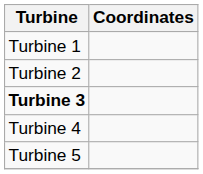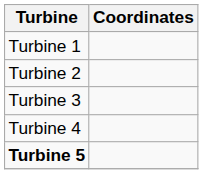Turbine 3 | Turbine: bold -> normal
Turbine 5 | Turbine: normal -> bold
